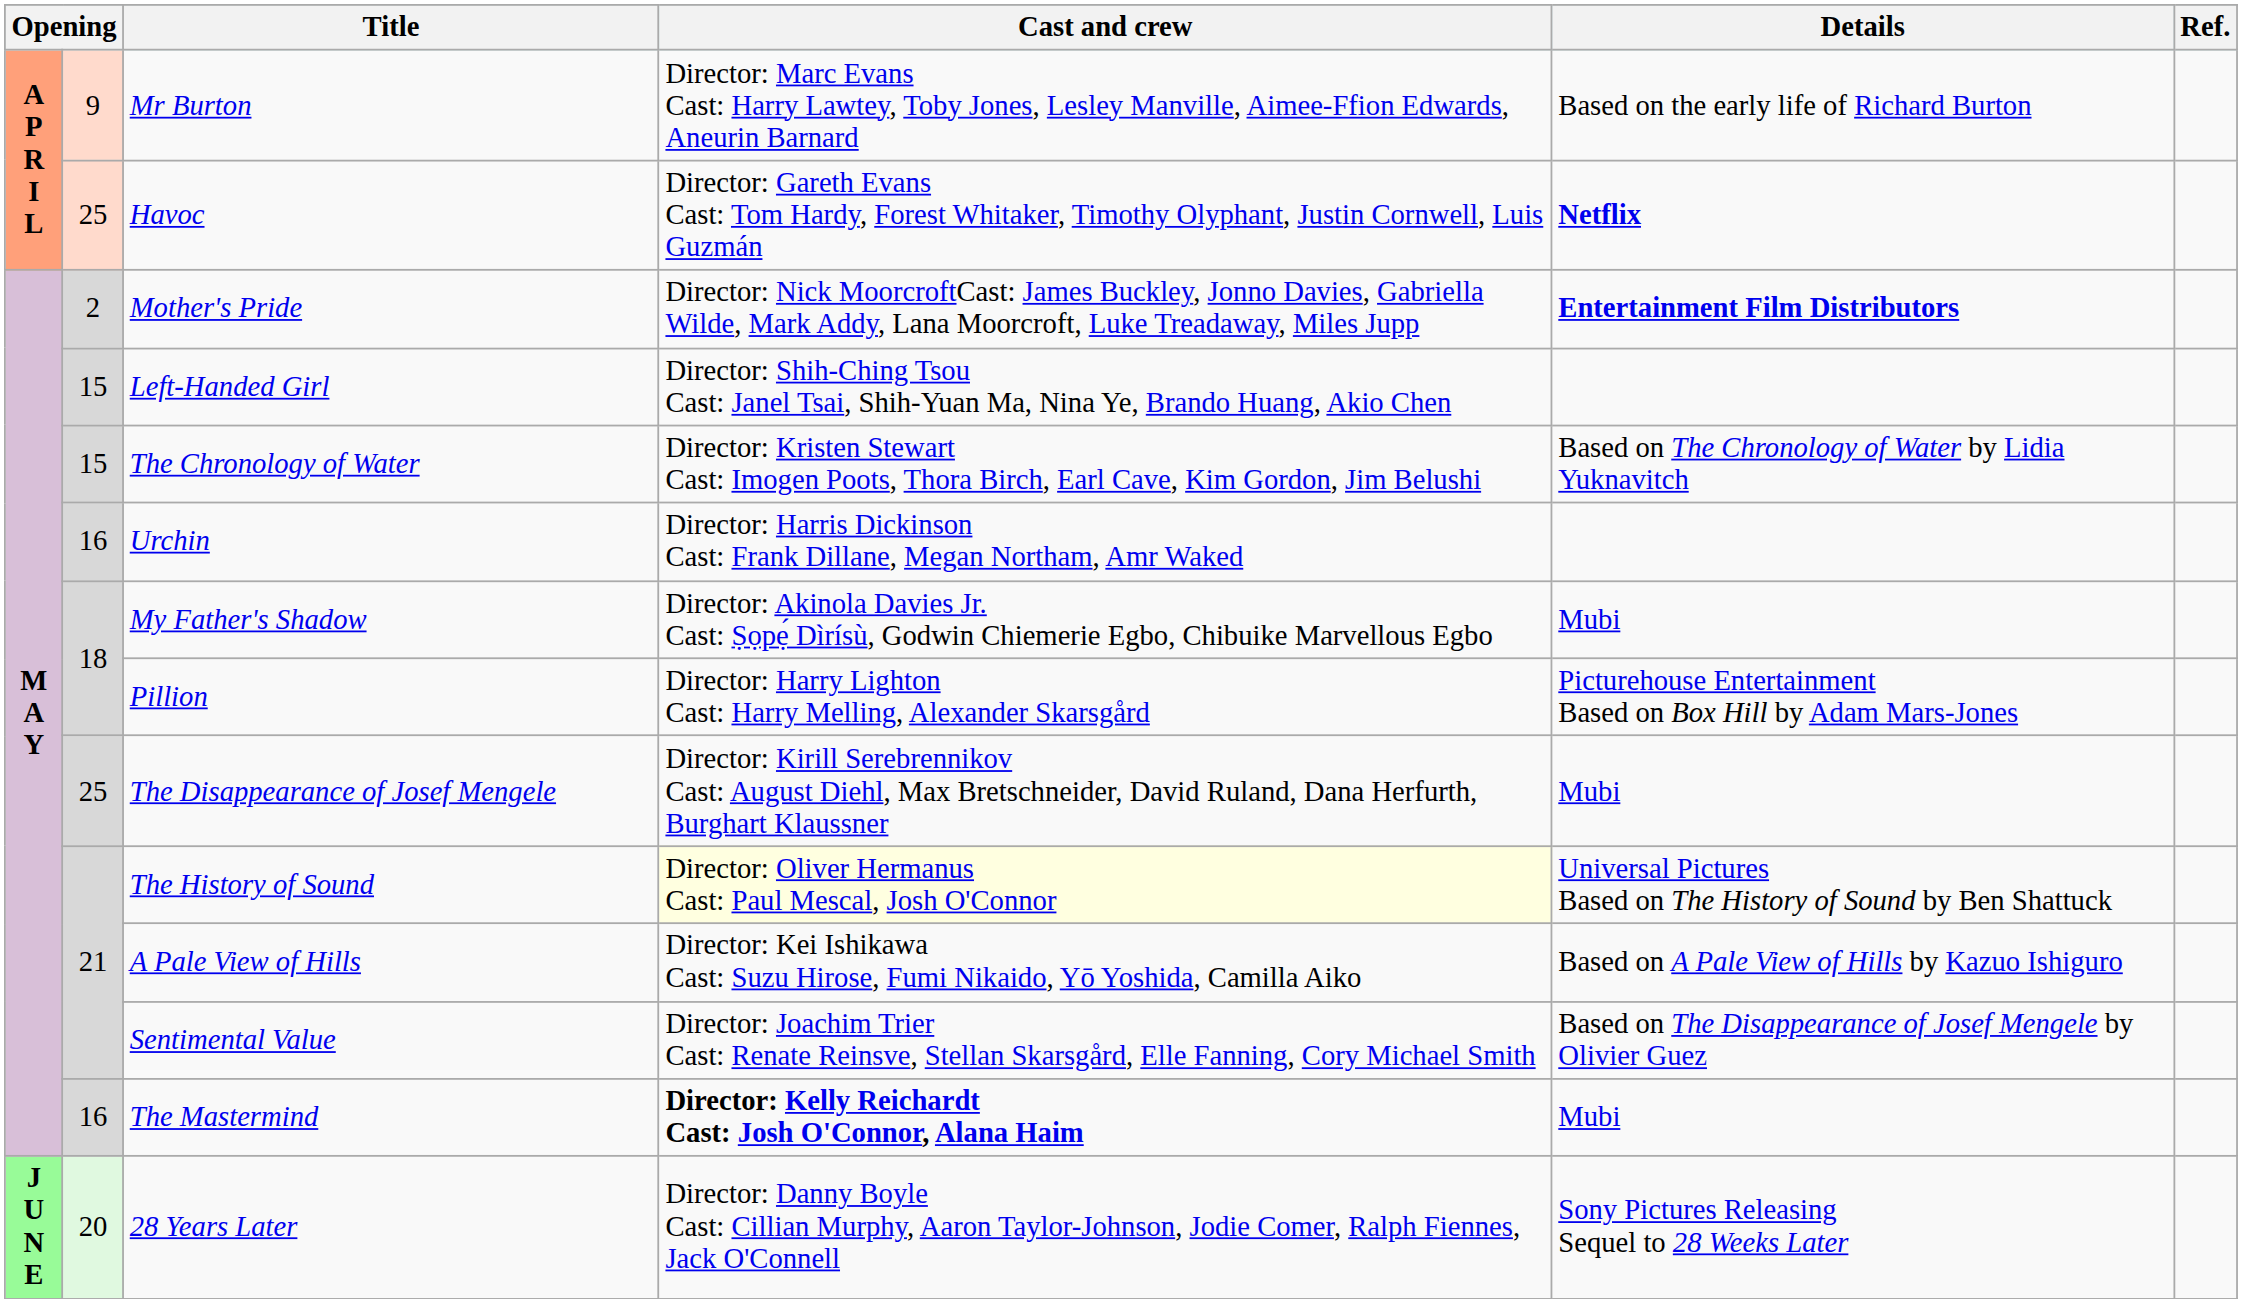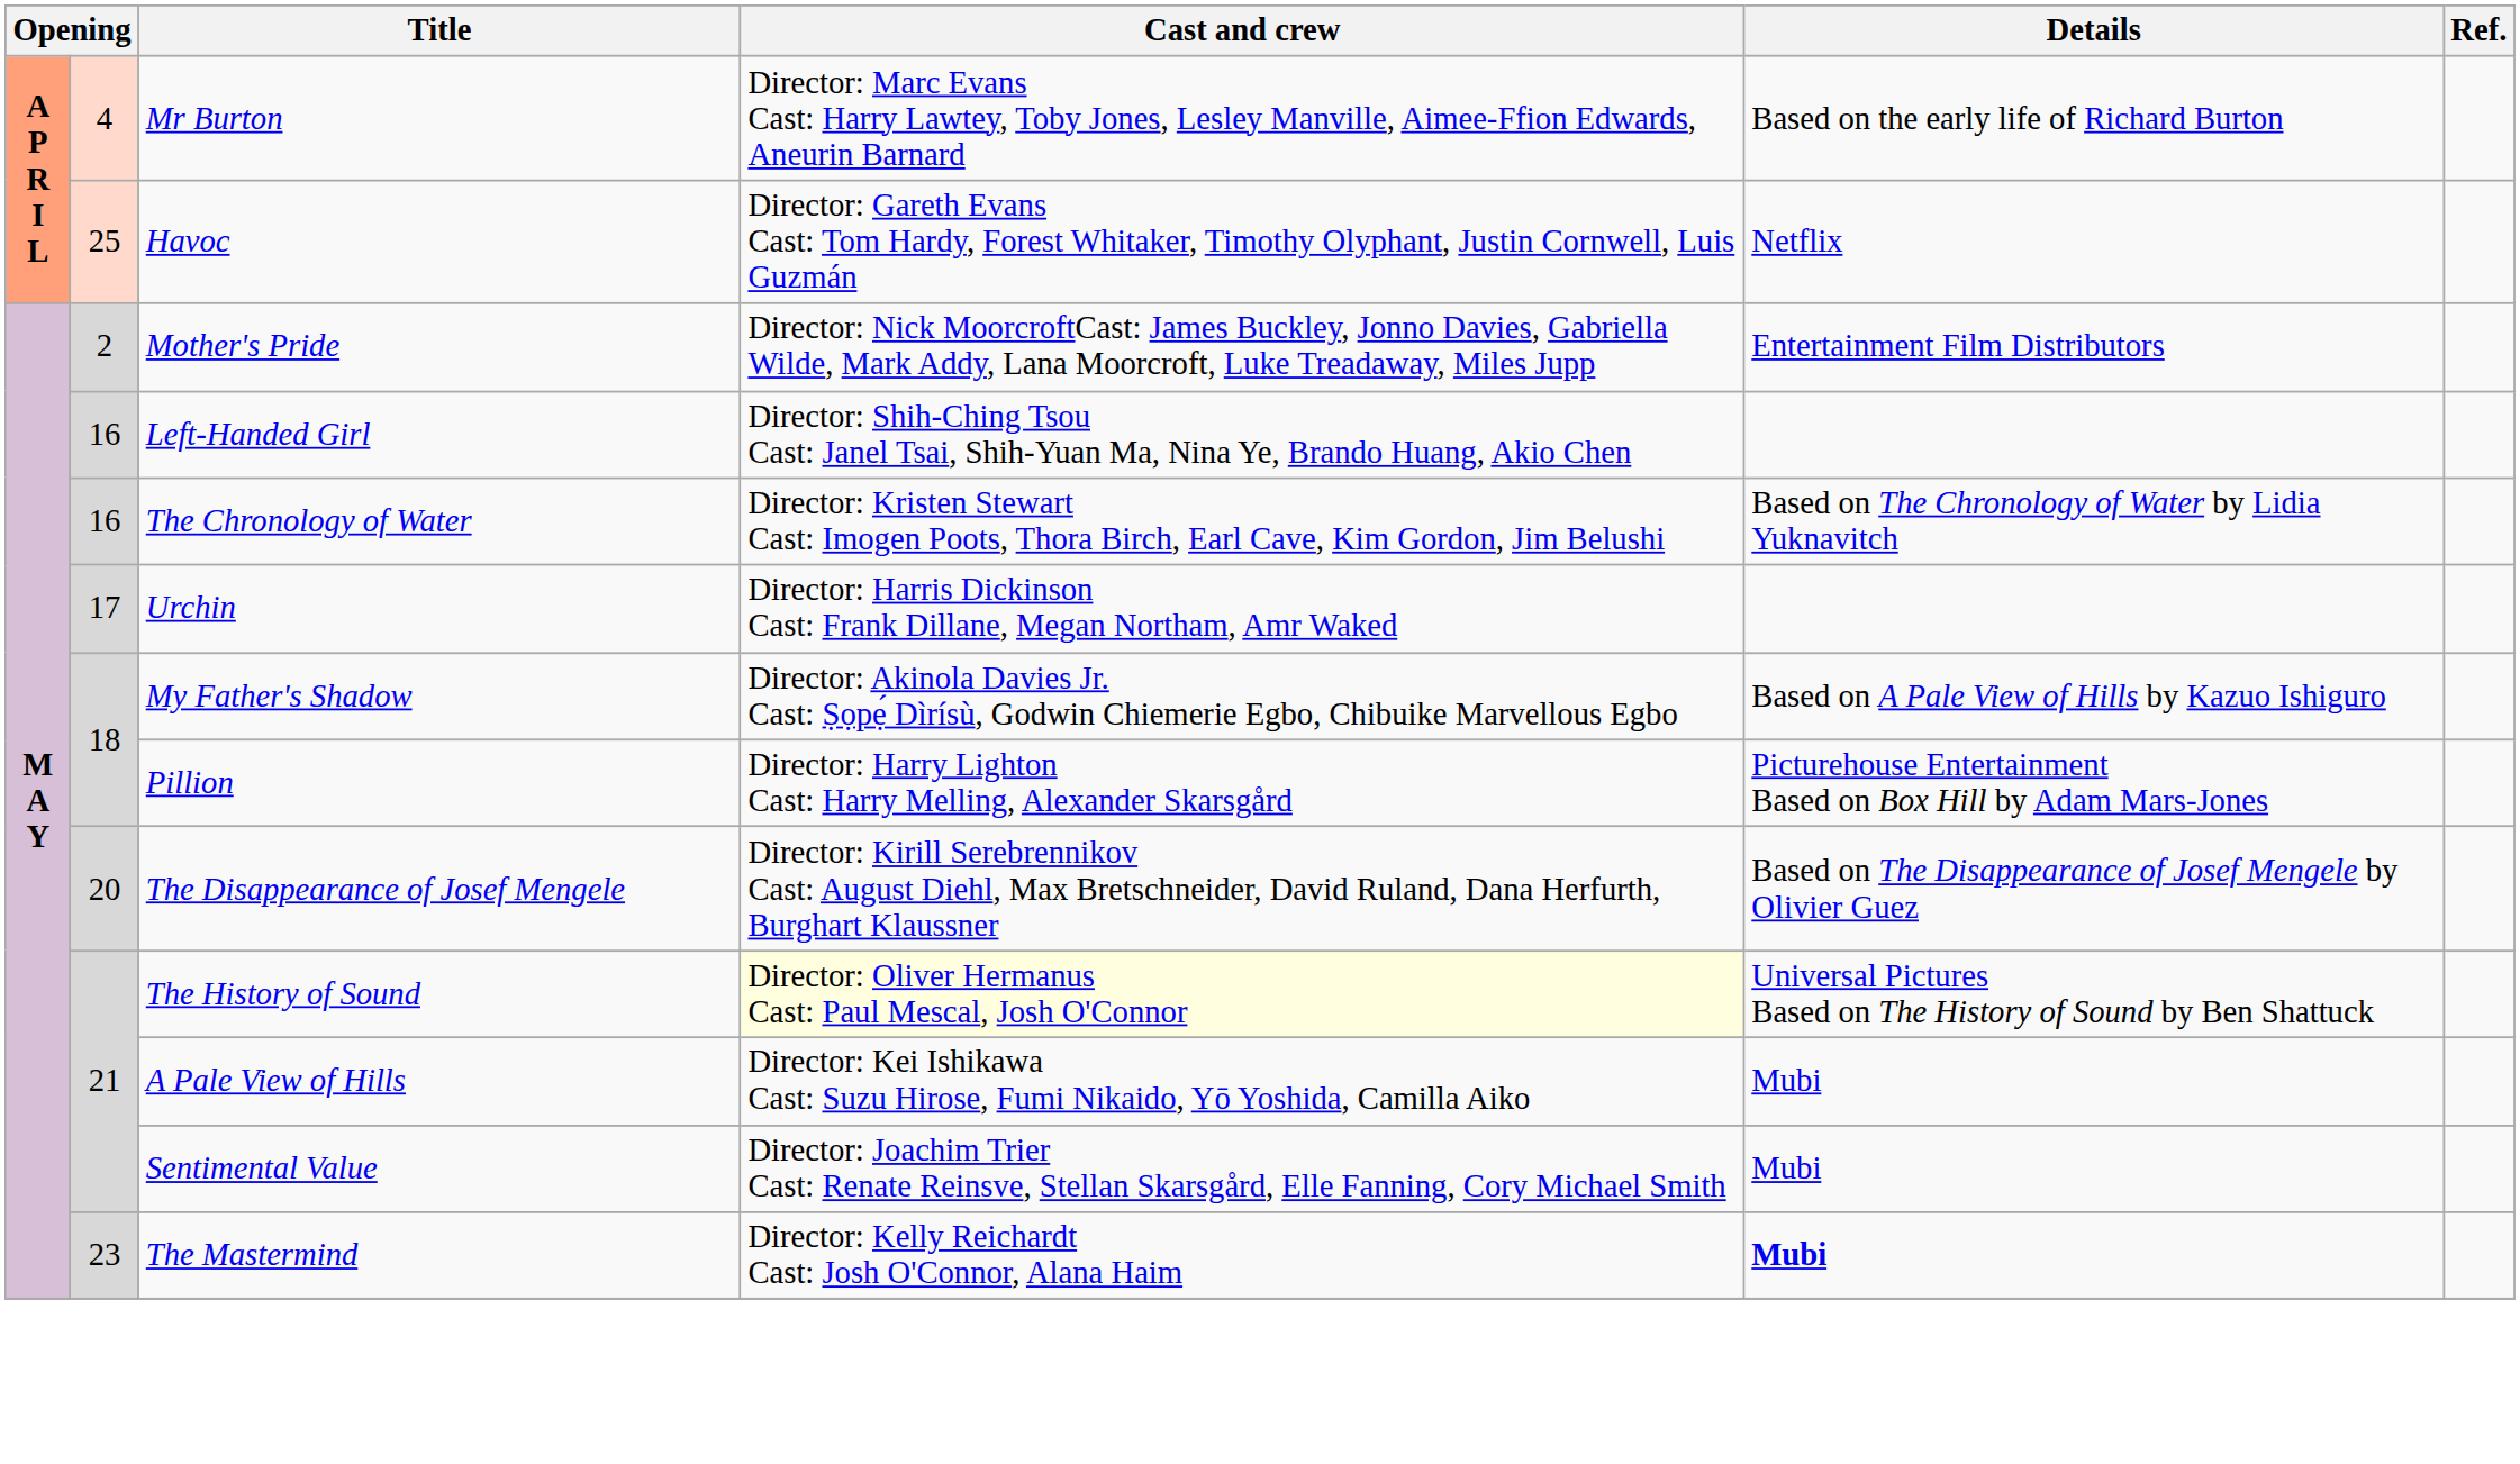Mr Burton | column 2: 9 -> 4
Havoc | Details: bold -> normal
Mother's Pride | Details: bold -> normal
Left-Handed Girl | column 2: 15 -> 16
The Chronology of Water | column 2: 15 -> 16
Urchin | column 2: 16 -> 17
My Father's Shadow | Details: Mubi -> Based on A Pale View of Hills by Kazuo Ishiguro
The Disappearance of Josef Mengele | column 2: 25 -> 20
The Disappearance of Josef Mengele | Details: Mubi -> Based on The Disappearance of Josef Mengele by Olivier Guez
A Pale View of Hills | Details: Based on A Pale View of Hills by Kazuo Ishiguro -> Mubi
Sentimental Value | Details: Based on The Disappearance of Josef Mengele by Olivier Guez -> Mubi
The Mastermind | column 2: 16 -> 23
The Mastermind | Cast and crew: bold -> normal
The Mastermind | Details: normal -> bold
- row: J U N E | 20 | 28 Years Later | Director: Danny Boyle Cast: Cillian Murphy, Aaron Taylor-Johnson, Jodie Comer, Ralph Fiennes, Jack O'Connell | Sony Pictures Releasing Sequel to 28 Weeks Later
